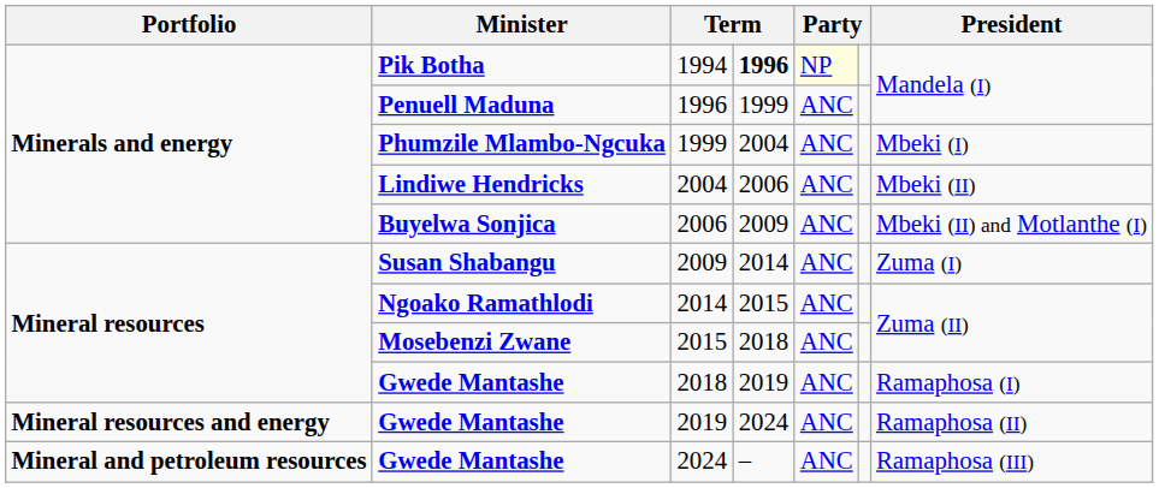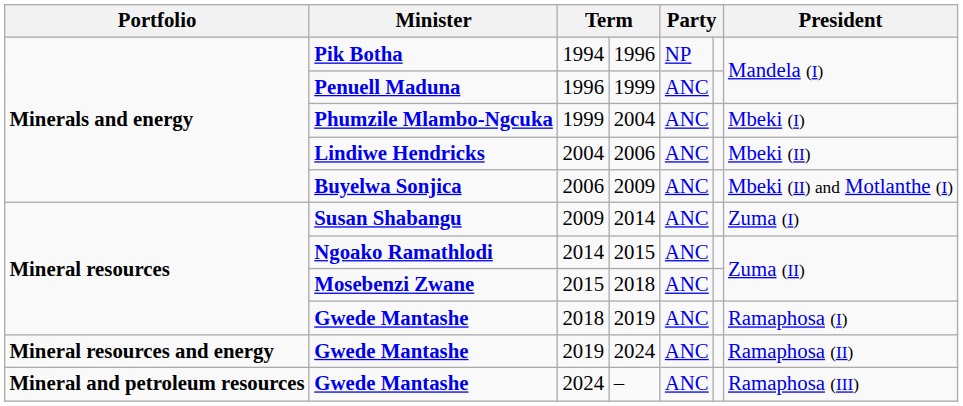1994 | column 4: bold -> normal
1994 | column 5: lightyellow background -> no background
